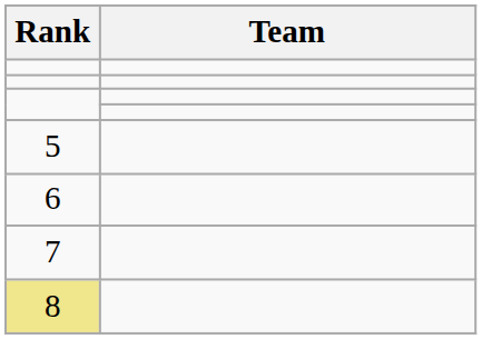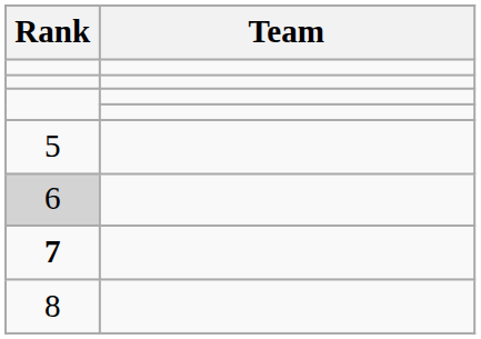row 7 | Rank: no background -> lightgrey background
row 8 | Rank: normal -> bold
row 9 | Rank: khaki background -> no background
